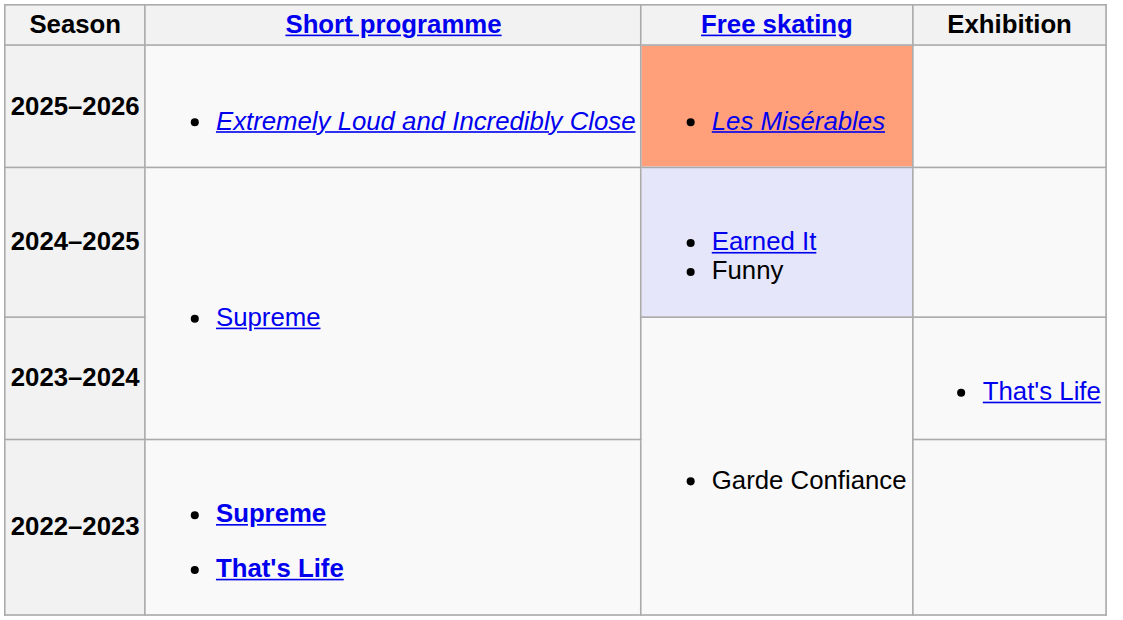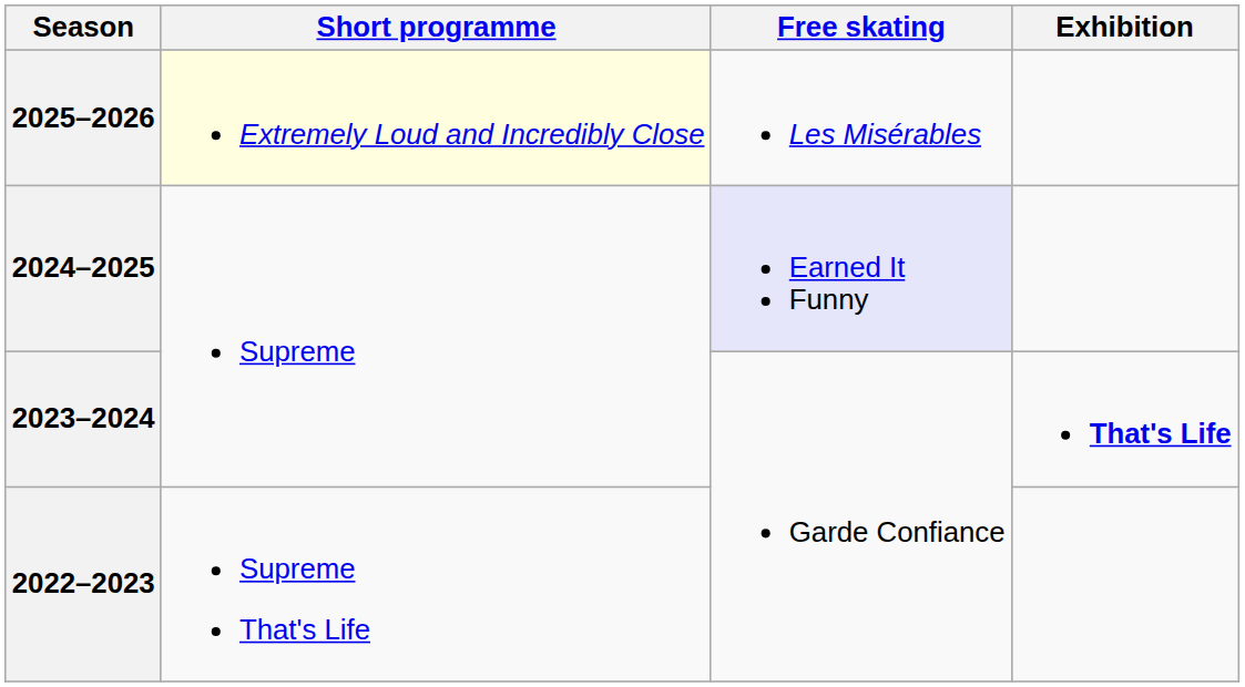2025–2026 | Short programme: no background -> lightyellow background
2025–2026 | Free skating: lightsalmon background -> no background
2023–2024 | Exhibition: normal -> bold
2022–2023 | Short programme: bold -> normal
